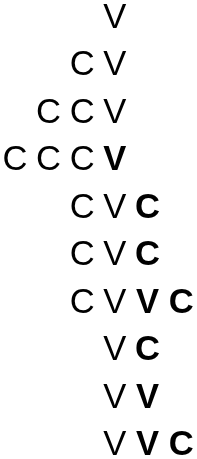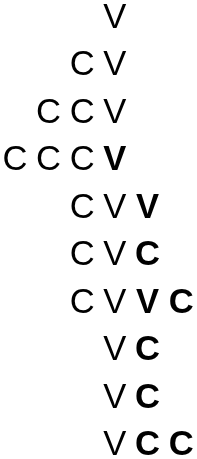row 5 | column 5: C -> V
row 9 | column 5: V -> C
row 10 | column 5: V -> C
